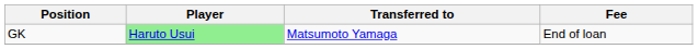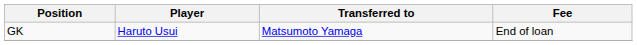GK | Player: lightgreen background -> no background
